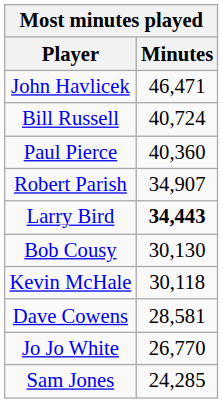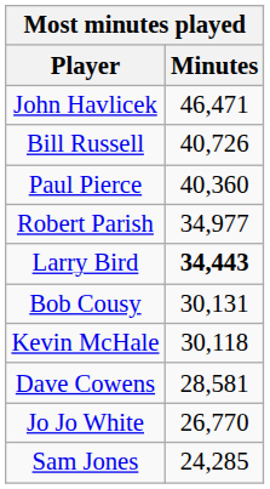Bill Russell | Minutes: 40,724 -> 40,726
Robert Parish | Minutes: 34,907 -> 34,977
Bob Cousy | Minutes: 30,130 -> 30,131
